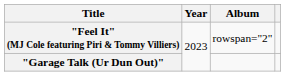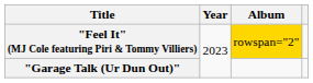"Feel It" (MJ Cole featuring Piri & Tommy Villiers) | Album: no background -> gold background
